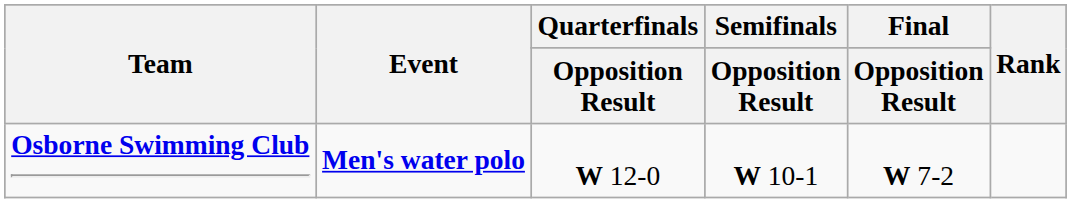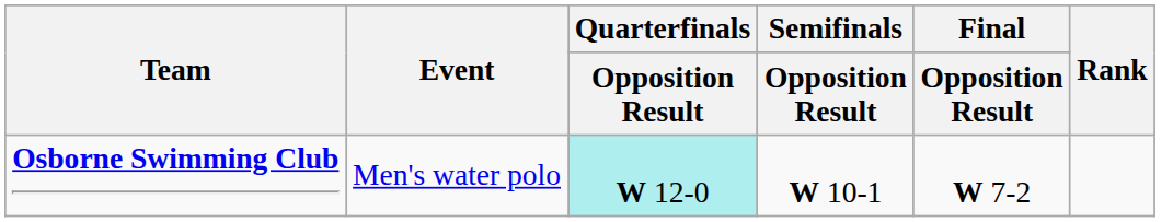Osborne Swimming Club | Event: bold -> normal
Osborne Swimming Club | Quarterfinals / Opposition Result: no background -> paleturquoise background
